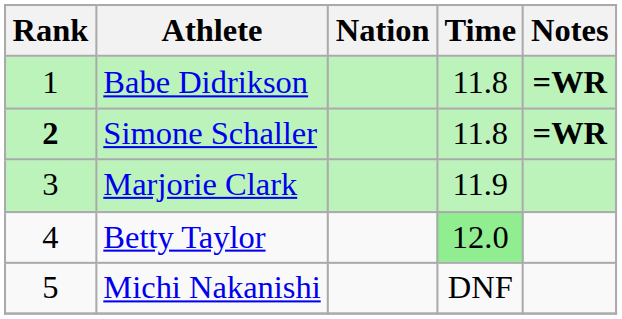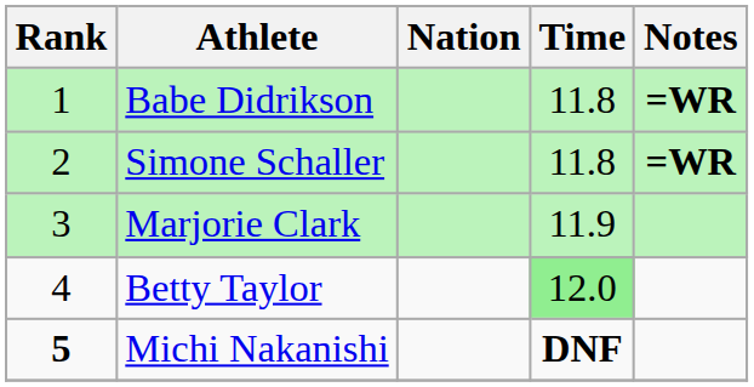Simone Schaller | Rank: bold -> normal
Michi Nakanishi | Rank: normal -> bold
Michi Nakanishi | Time: normal -> bold
